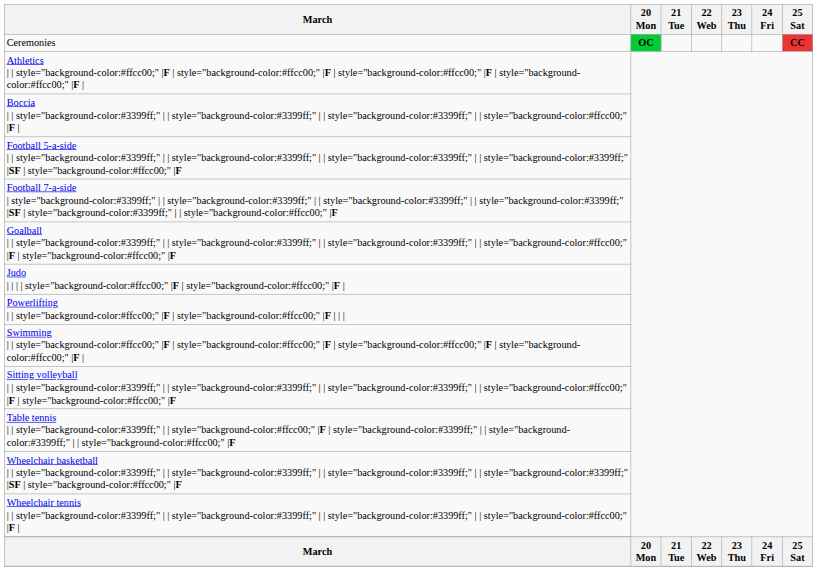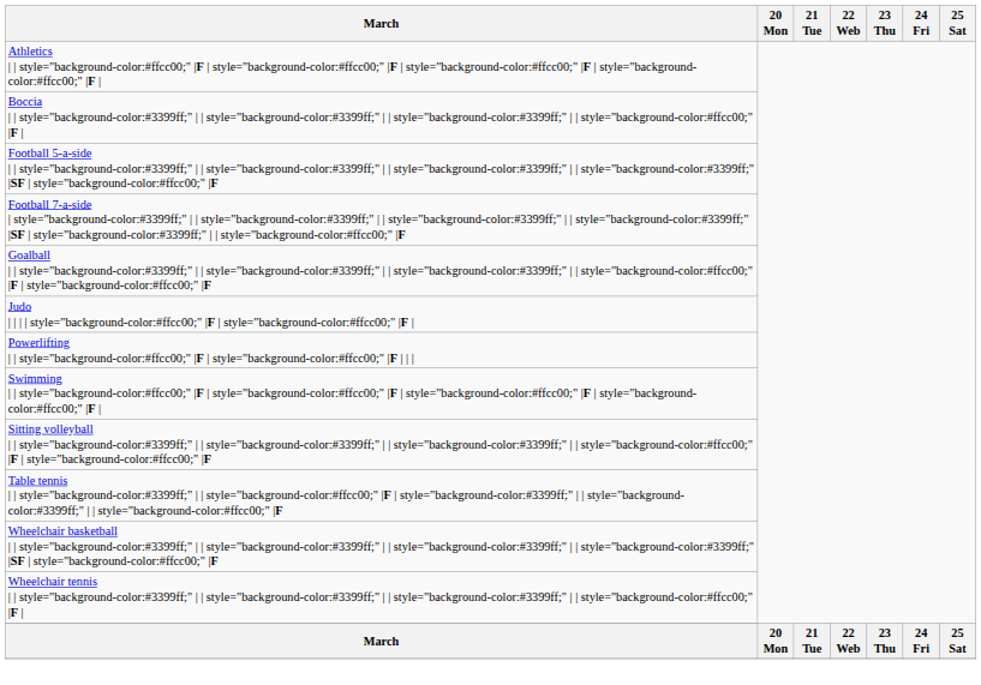- row: Ceremonies | OC | CC
